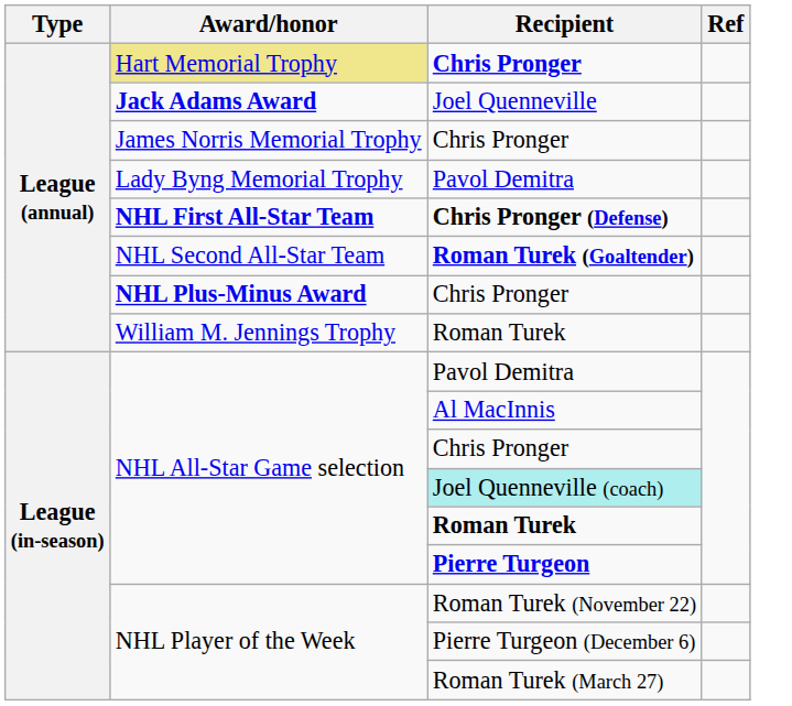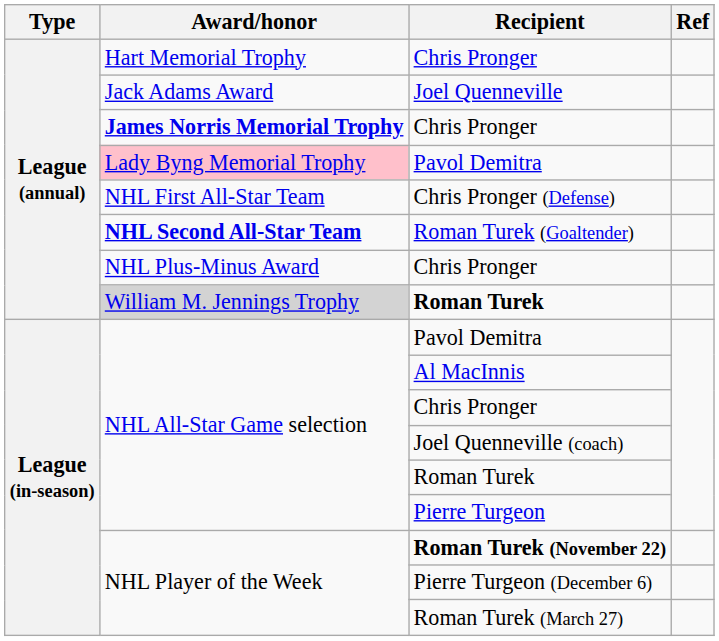Hart Memorial Trophy / Chris Pronger | Award/honor: khaki background -> no background
Hart Memorial Trophy / Chris Pronger | Recipient: bold -> normal
Joel Quenneville | Award/honor: bold -> normal
James Norris Memorial Trophy / Chris Pronger | Award/honor: normal -> bold
Lady Byng Memorial Trophy / Pavol Demitra | Award/honor: no background -> pink background
Chris Pronger (Defense) | Award/honor: bold -> normal
Chris Pronger (Defense) | Recipient: bold -> normal
Roman Turek (Goaltender) | Award/honor: normal -> bold
Roman Turek (Goaltender) | Recipient: bold -> normal
NHL Plus-Minus Award / Chris Pronger | Award/honor: bold -> normal
William M. Jennings Trophy / Roman Turek | Award/honor: no background -> lightgrey background
William M. Jennings Trophy / Roman Turek | Recipient: normal -> bold
Joel Quenneville (coach) | Recipient: paleturquoise background -> no background
NHL All-Star Game selection / Roman Turek | Recipient: bold -> normal
Pierre Turgeon | Recipient: bold -> normal
Roman Turek (November 22) | Recipient: normal -> bold
